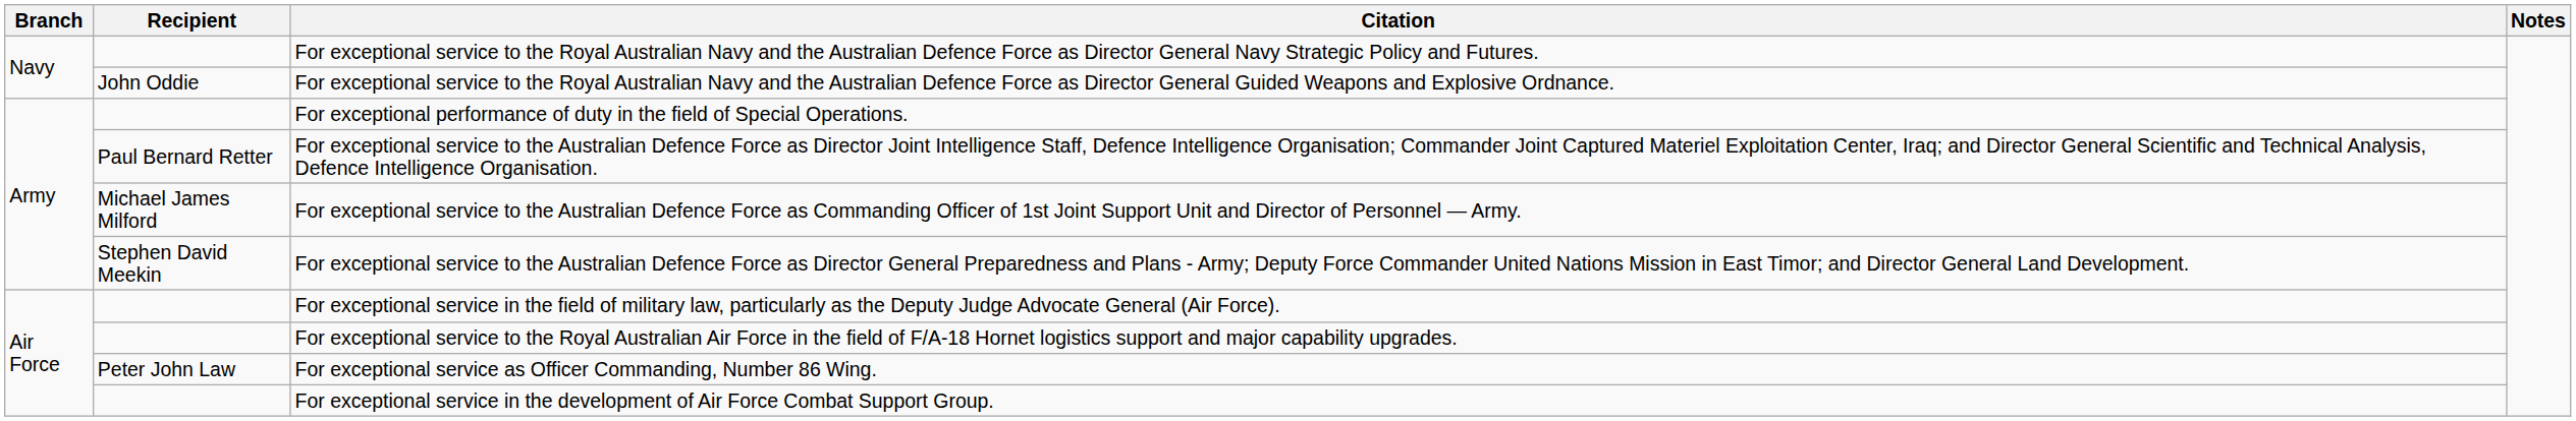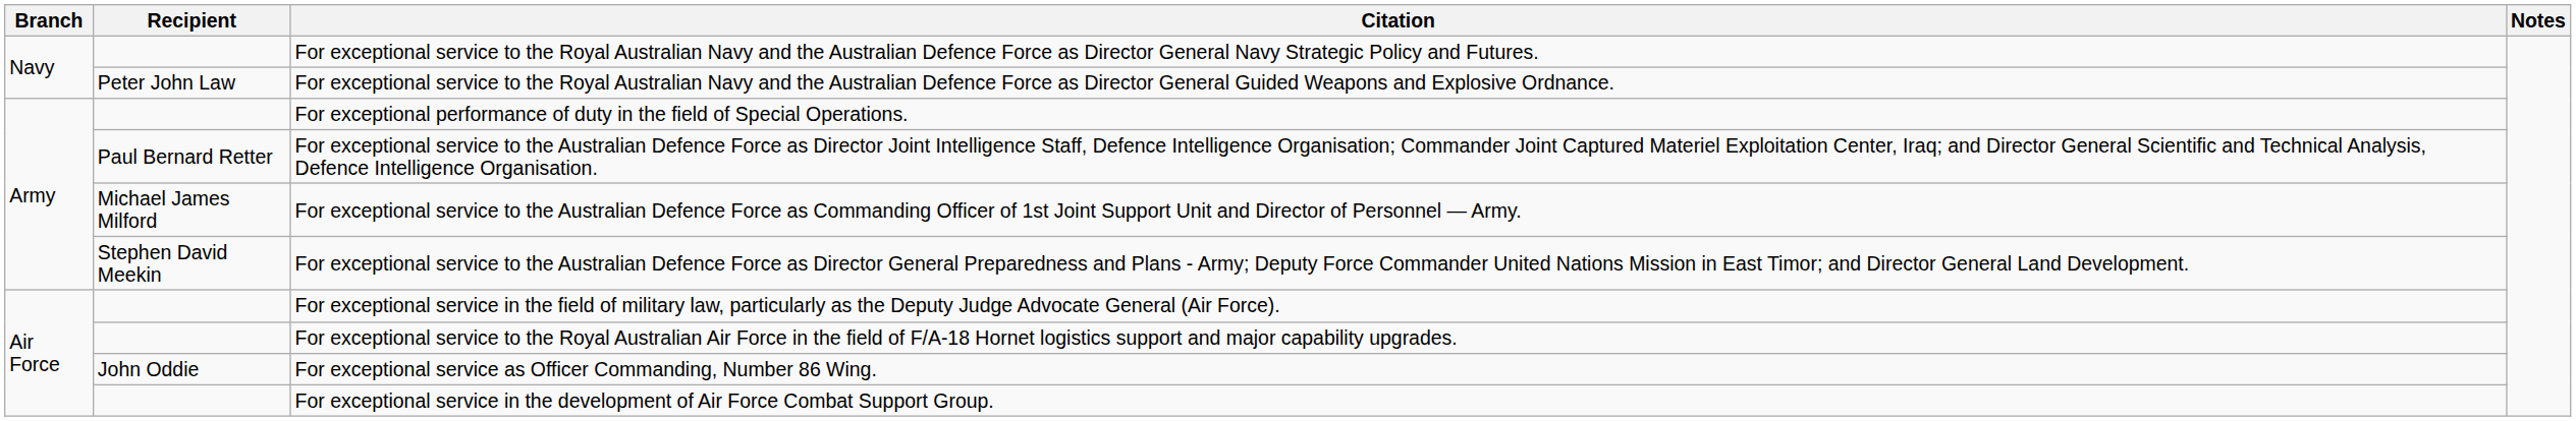row 3 | Recipient: John Oddie -> Peter John Law
row 10 | Recipient: Peter John Law -> John Oddie
